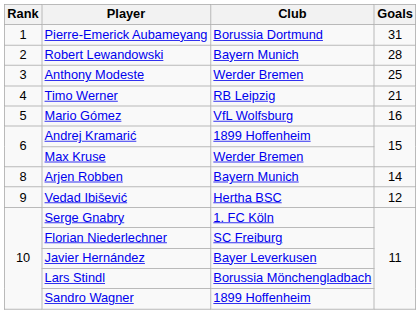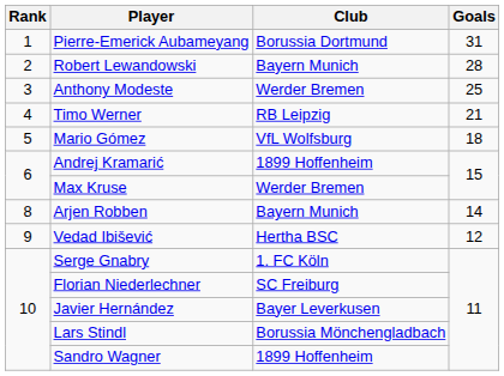Mario Gómez | Goals: 16 -> 18
